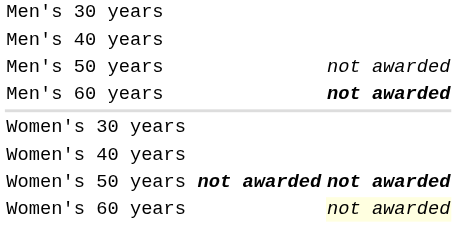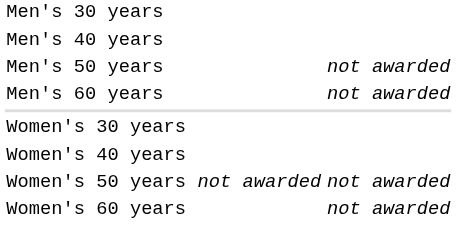Men's 60 years | column 3: bold -> normal
Women's 50 years | column 2: bold -> normal
Women's 50 years | column 3: bold -> normal
Women's 60 years | column 3: lightyellow background -> no background
